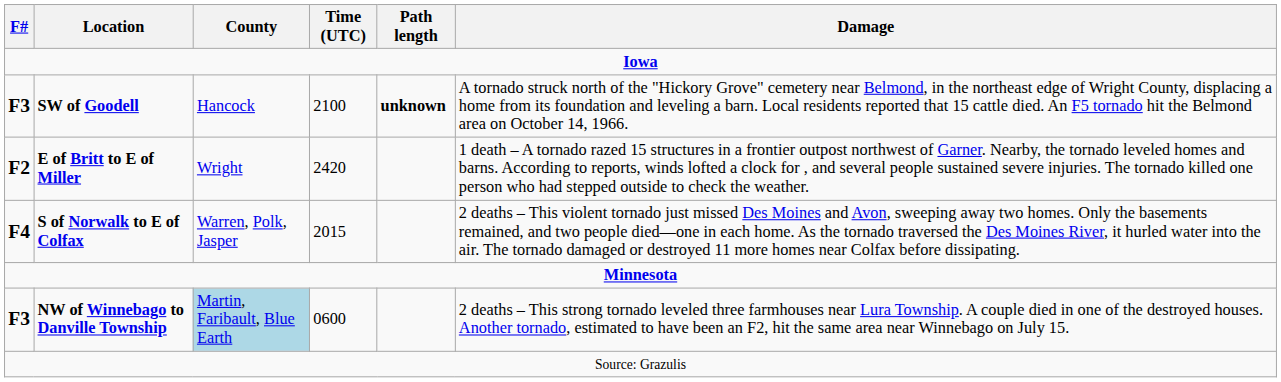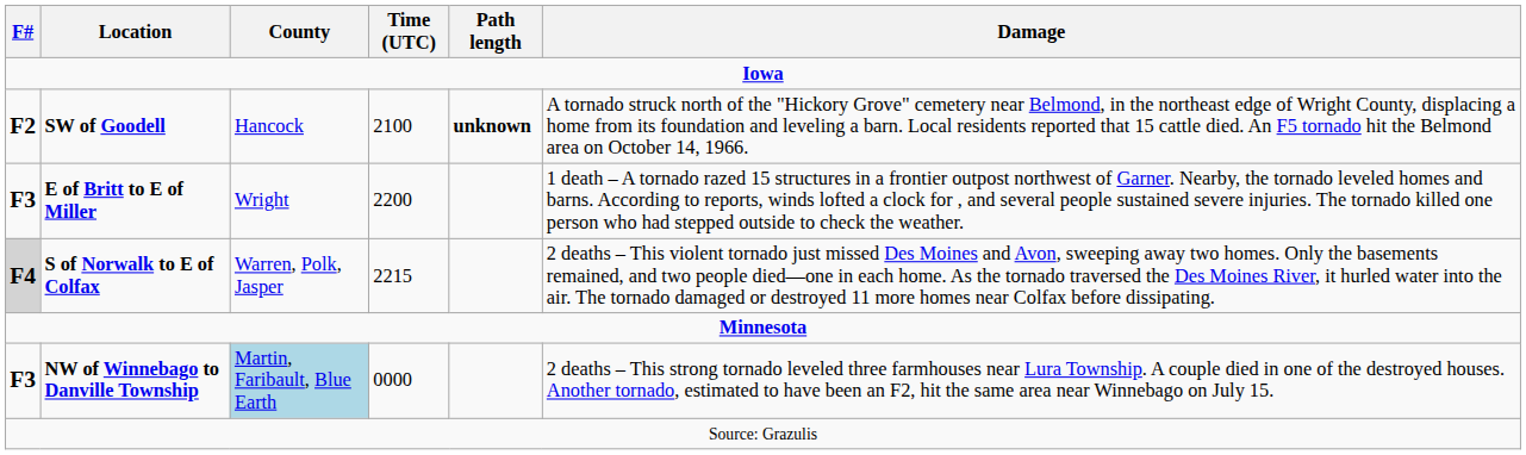SW of Goodell | F#: F3 -> F2
E of Britt to E of Miller | F#: F2 -> F3
E of Britt to E of Miller | Time (UTC): 2420 -> 2200
S of Norwalk to E of Colfax | F#: no background -> lightgrey background
S of Norwalk to E of Colfax | Time (UTC): 2015 -> 2215
NW of Winnebago to Danville Township | Time (UTC): 0600 -> 0000
